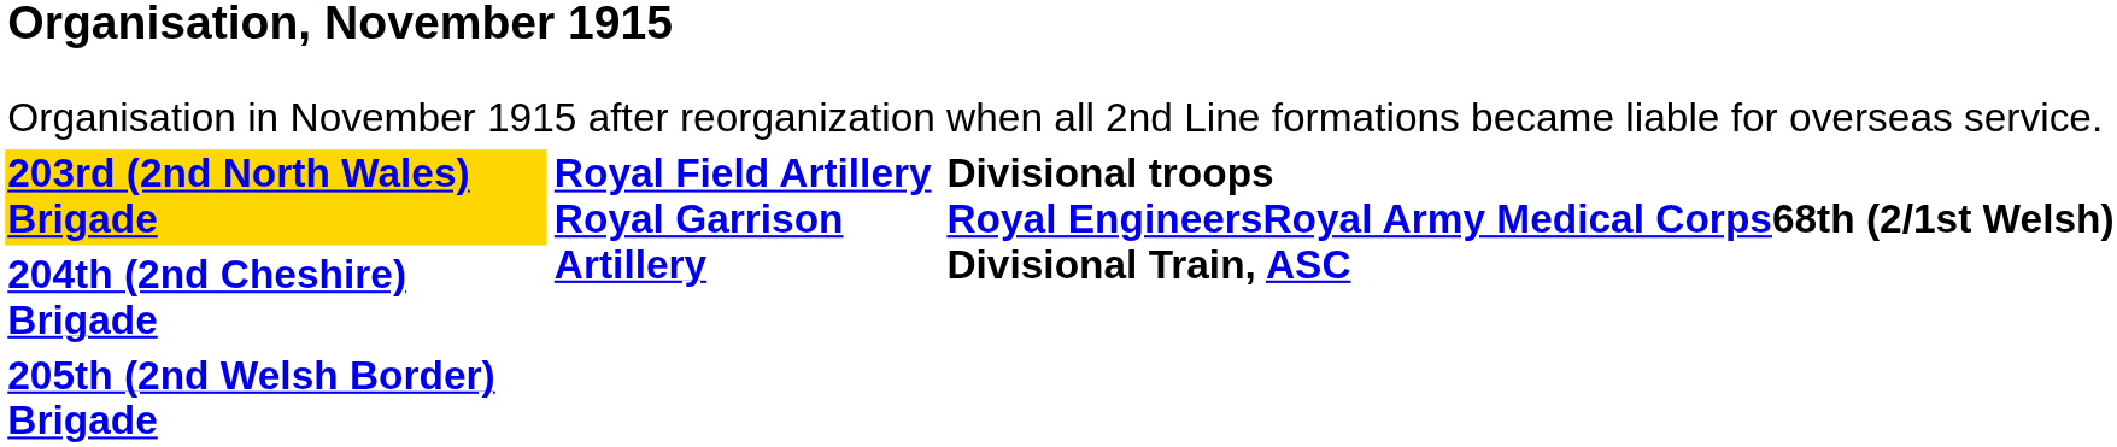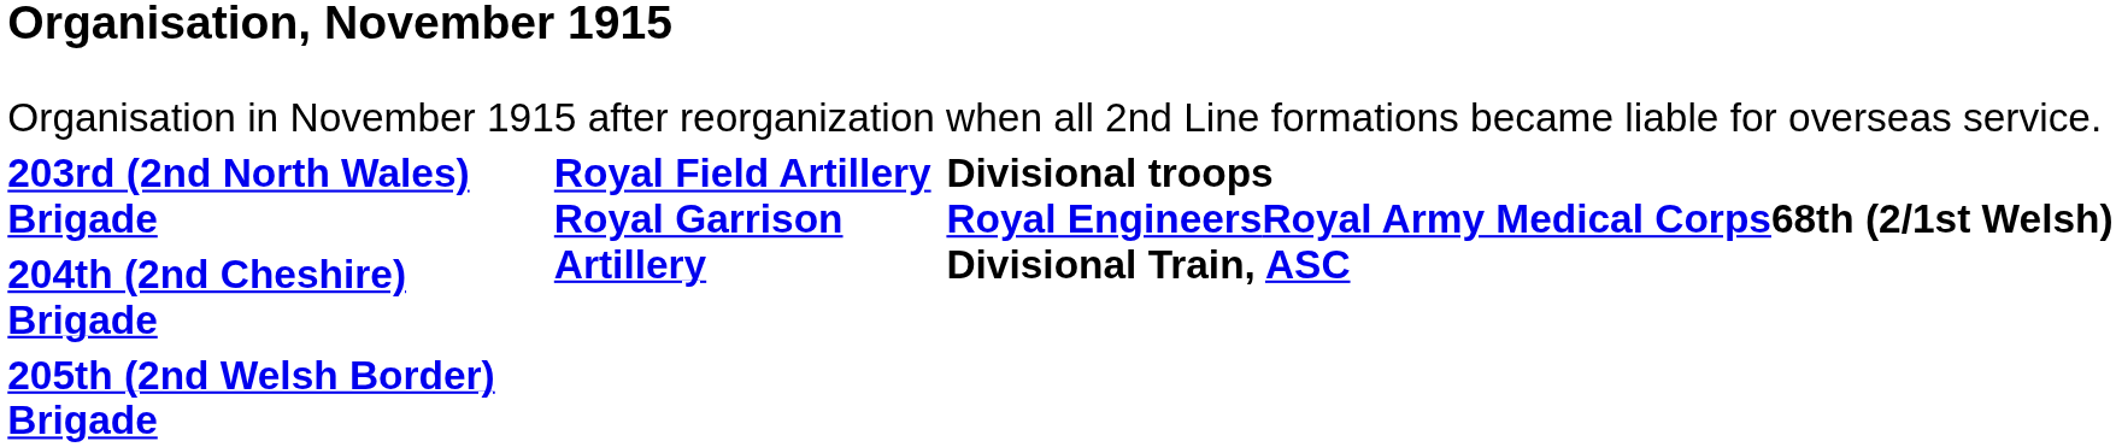203rd (2nd North Wales) Brigade | column 1: gold background -> no background
